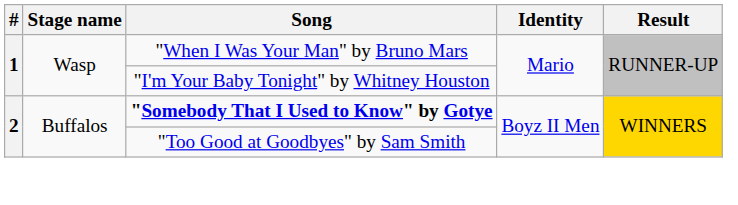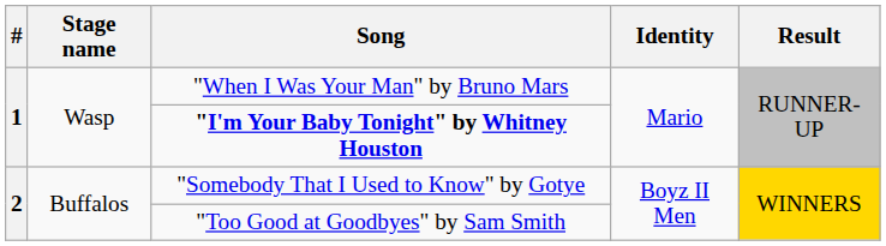"I'm Your Baby Tonight" by Whitney Houston | Song: normal -> bold
"Somebody That I Used to Know" by Gotye | Song: bold -> normal
